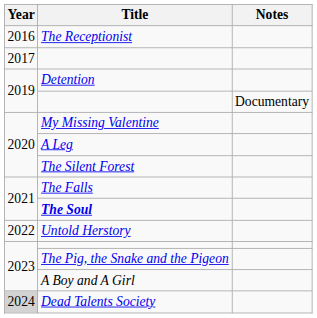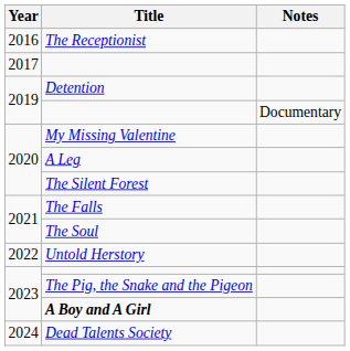The Soul | Title: bold -> normal
A Boy and A Girl | Title: normal -> bold
Dead Talents Society | Year: lightgrey background -> no background
